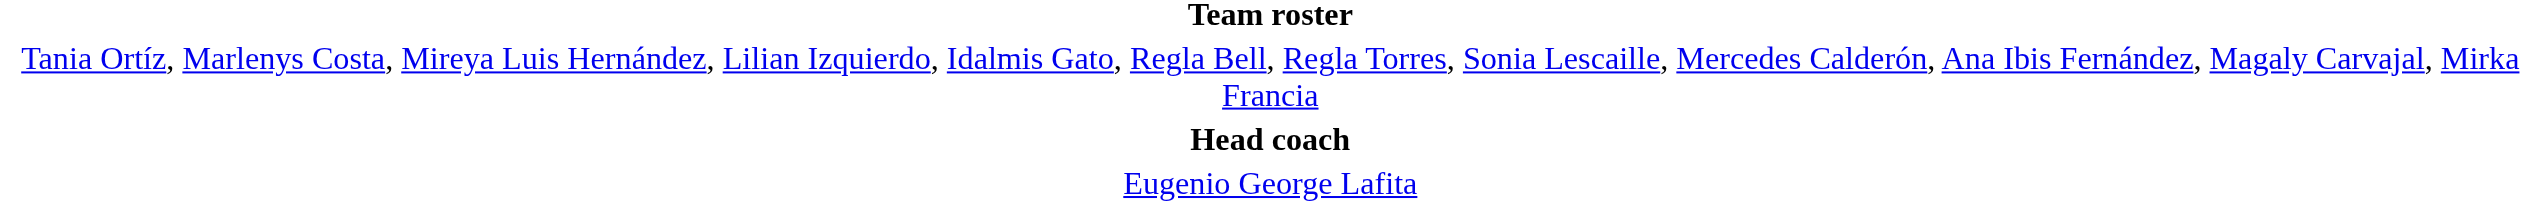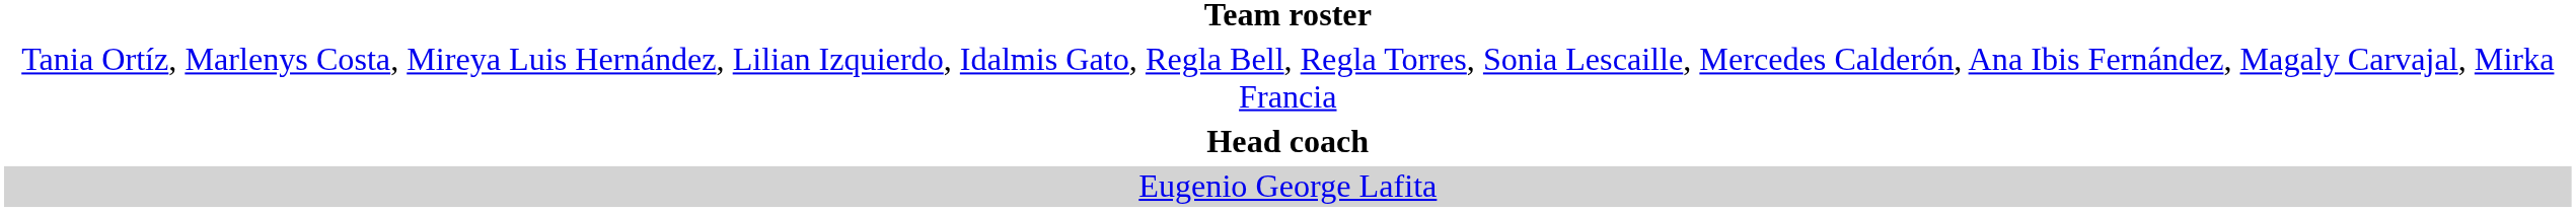row 4 | column 1: no background -> lightgrey background
